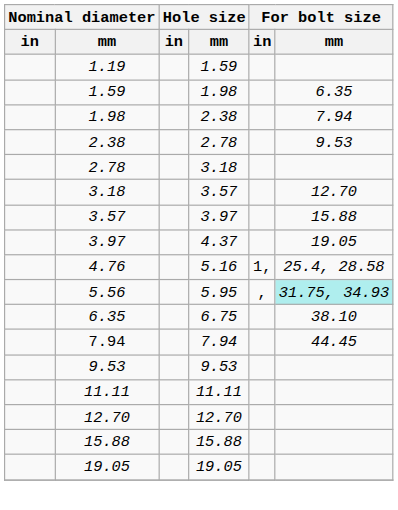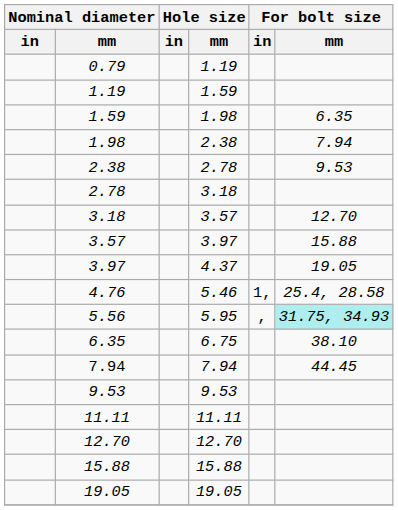+ row: 0.79 | 1.19
4.76 | Hole size / mm: 5.16 -> 5.46
